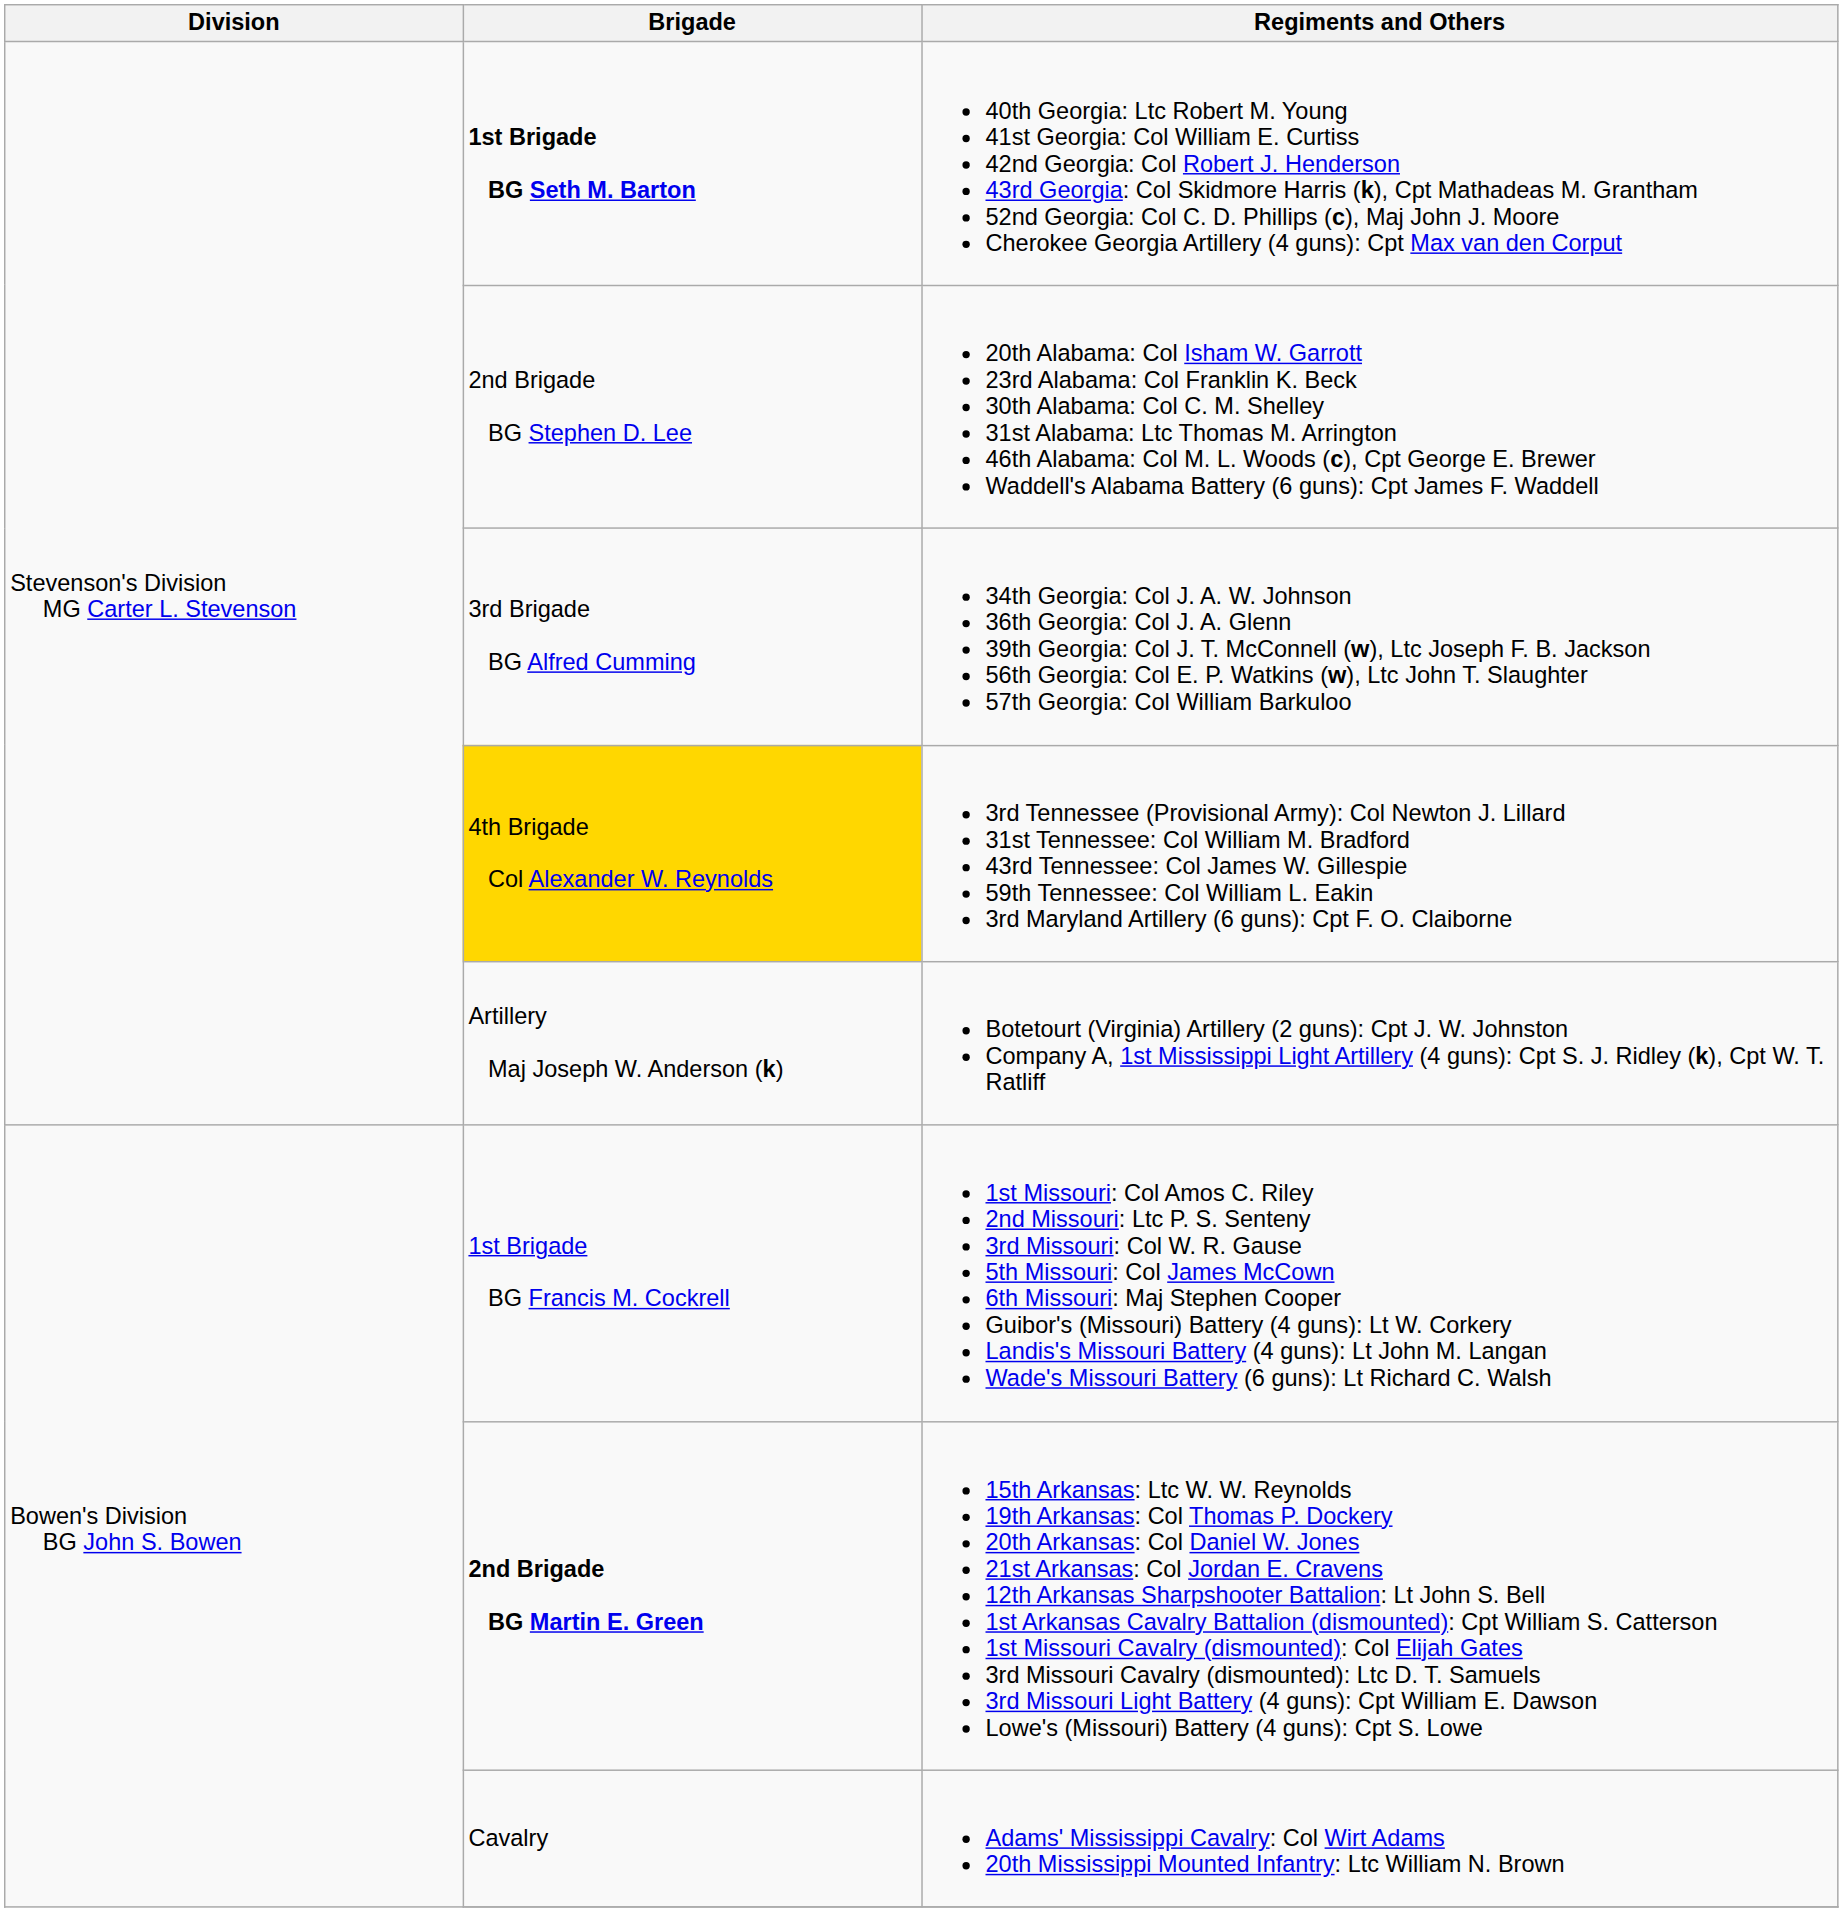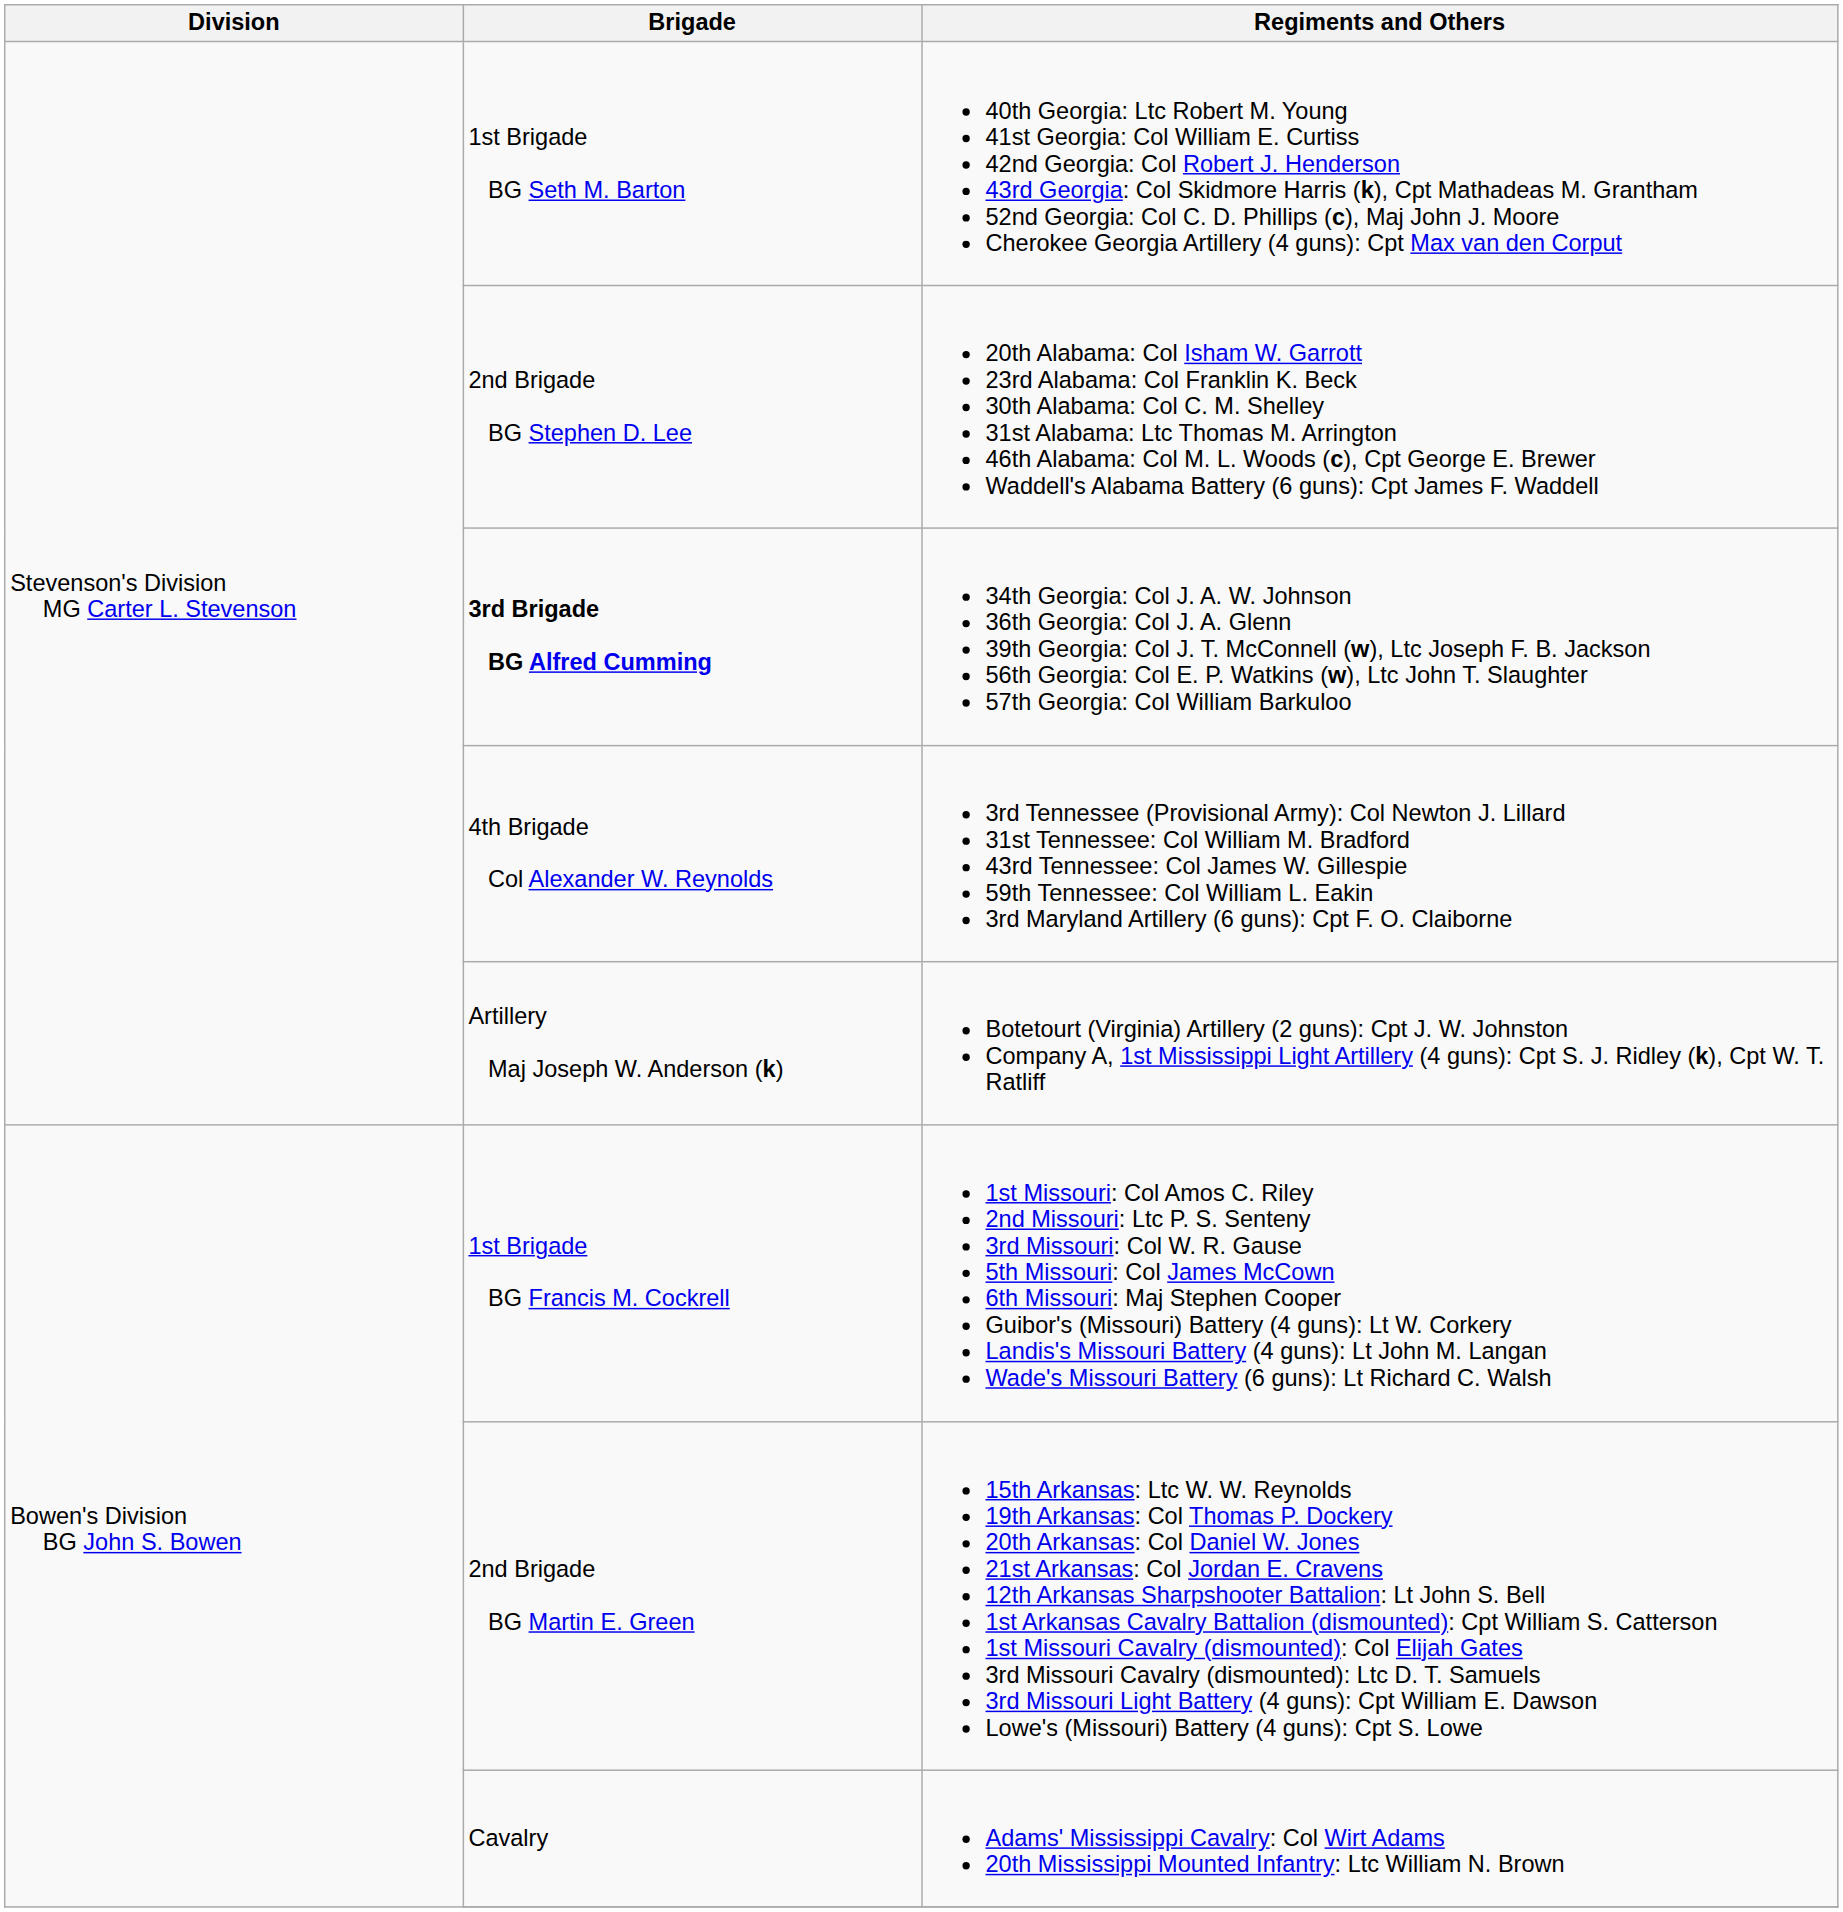1st Brigade BG Seth M. Barton | Brigade: bold -> normal
3rd Brigade BG Alfred Cumming | Brigade: normal -> bold
4th Brigade Col Alexander W. Reynolds | Brigade: gold background -> no background
2nd Brigade BG Martin E. Green | Brigade: bold -> normal
